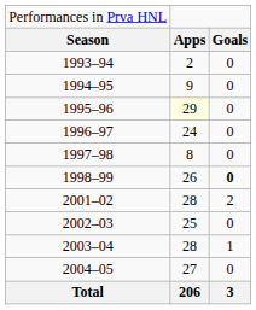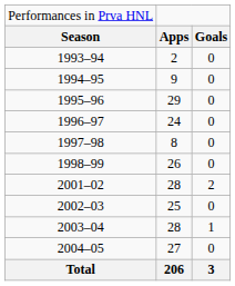1995–96 | column 2: lightyellow background -> no background
1998–99 | column 3: bold -> normal
